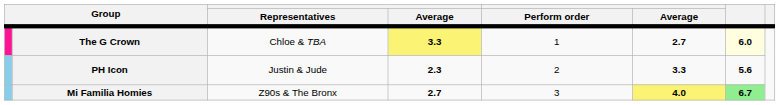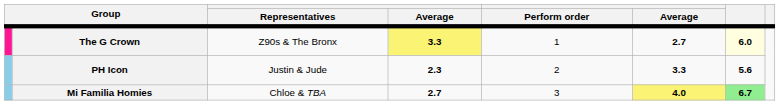The G Crown | Representatives: Chloe & TBA -> Z90s & The Bronx
Mi Familia Homies | Representatives: Z90s & The Bronx -> Chloe & TBA
